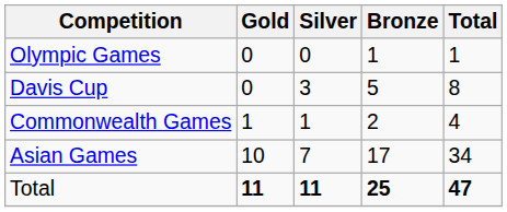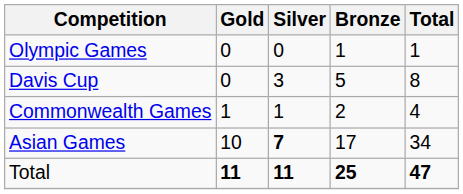Asian Games | Silver: normal -> bold
